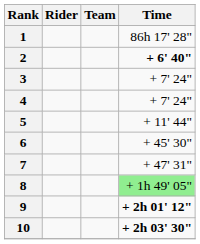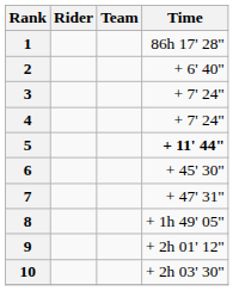2 | Time: bold -> normal
5 | Time: normal -> bold
8 | Time: lightgreen background -> no background
9 | Time: bold -> normal
10 | Time: bold -> normal
